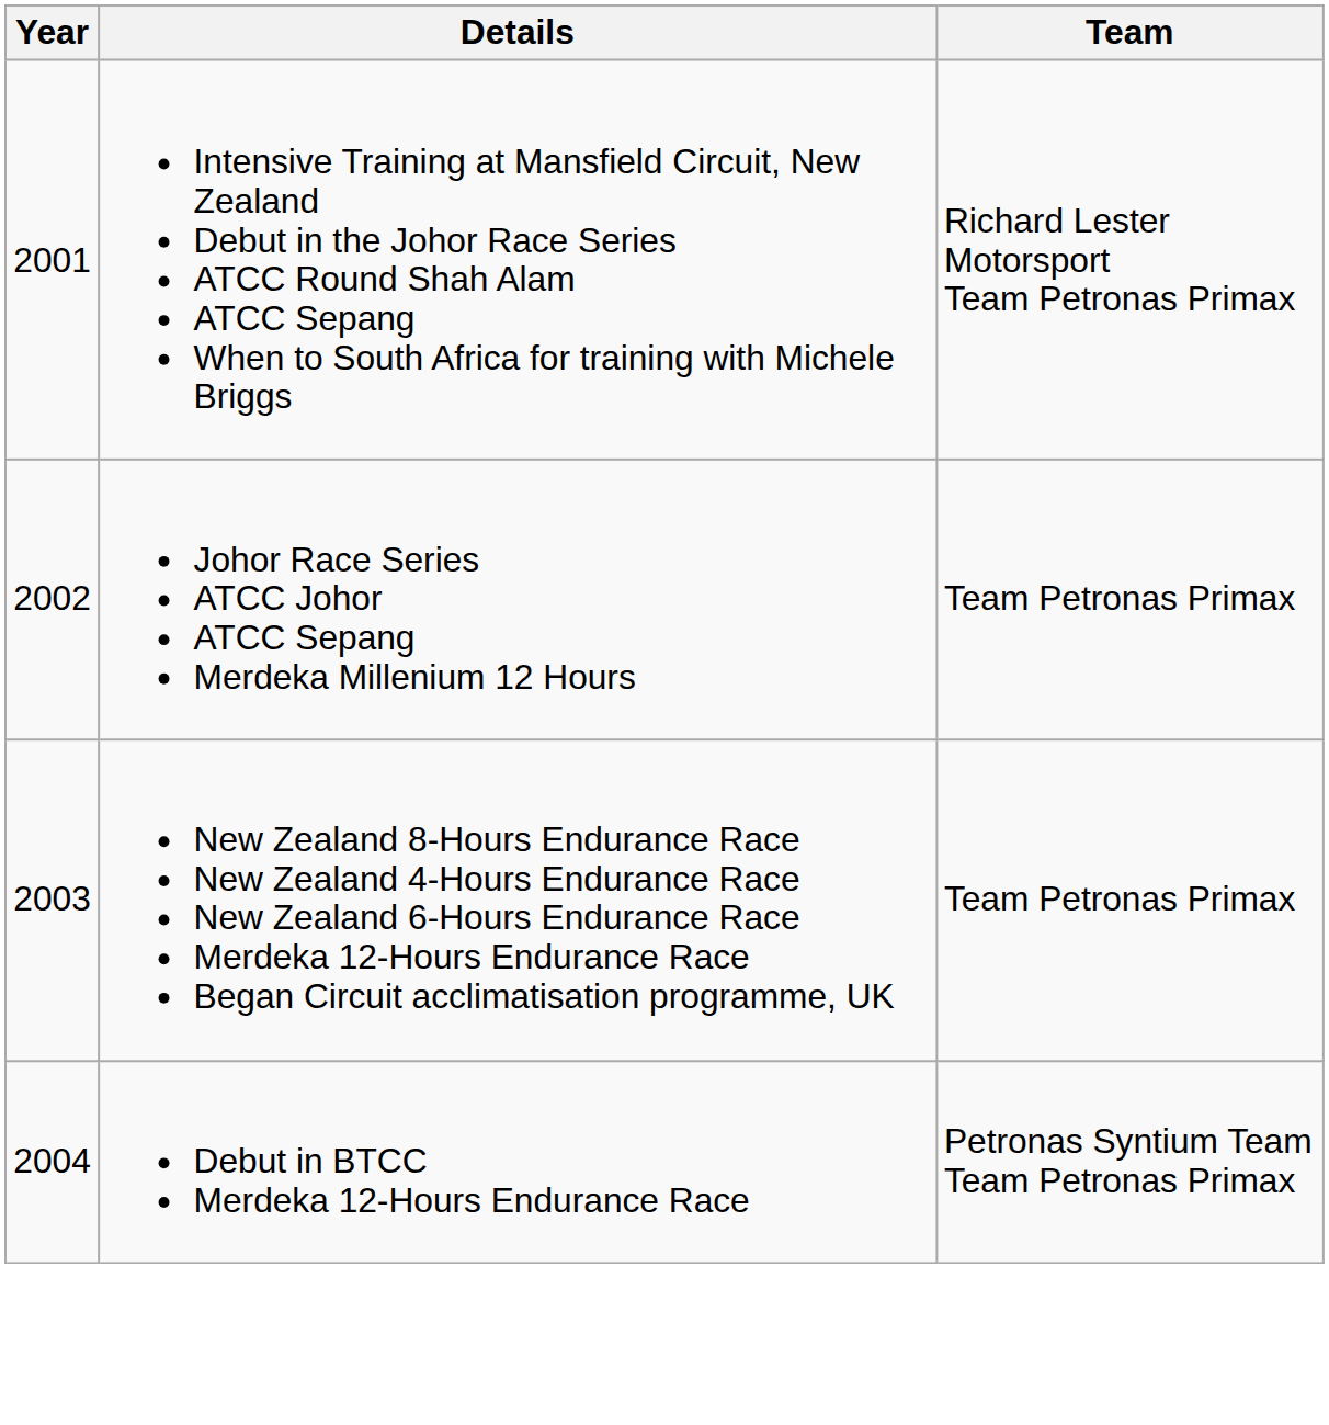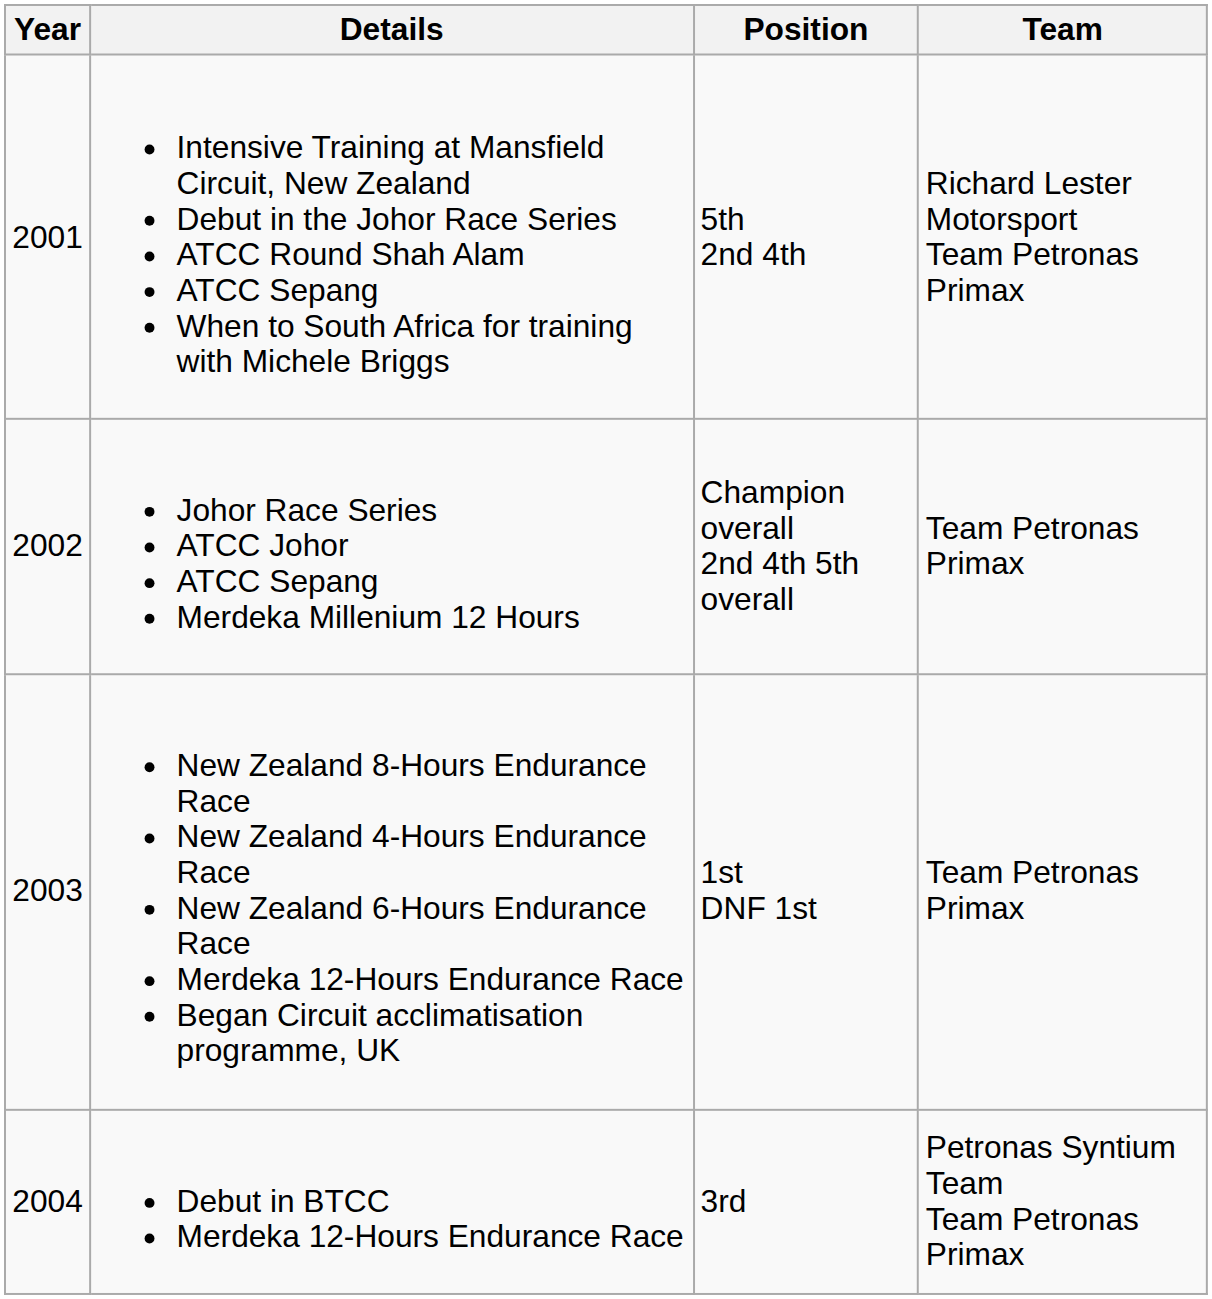+ column: Position | 5th 2nd 4th | Champion overall 2nd 4th 5th overall | 1st DNF 1st | 3rd
